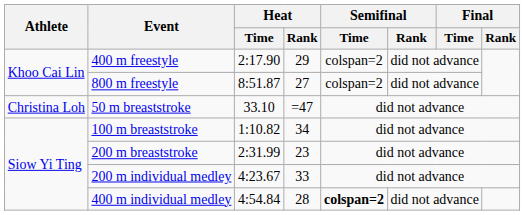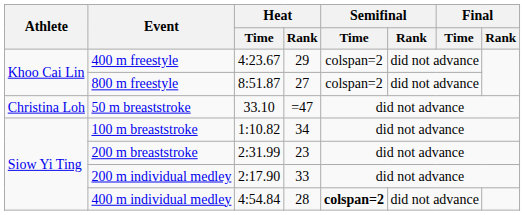400 m freestyle | Heat / Time: 2:17.90 -> 4:23.67
200 m individual medley | Heat / Time: 4:23.67 -> 2:17.90
